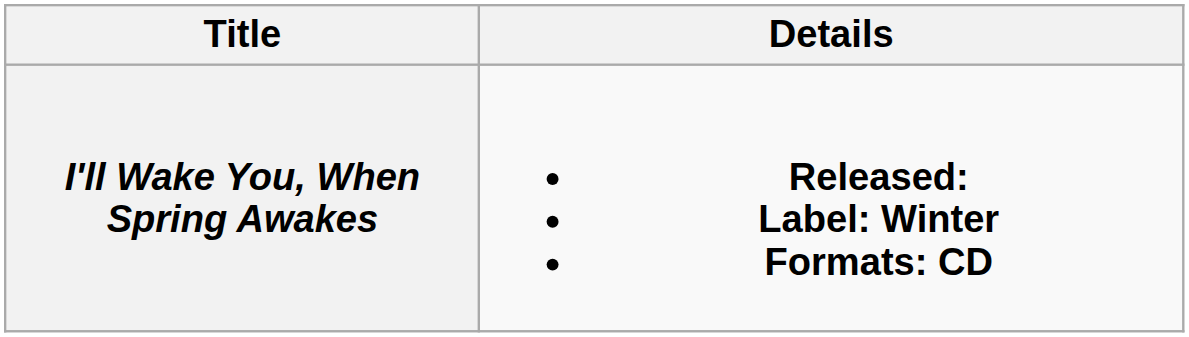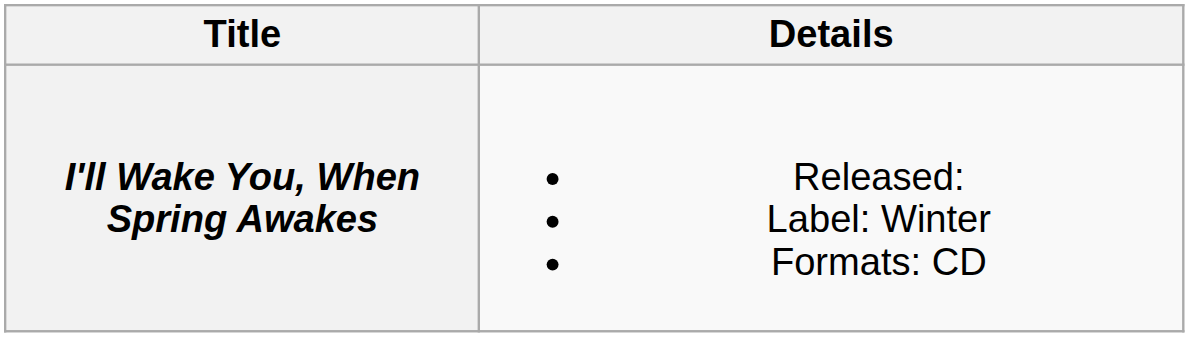I'll Wake You, When Spring Awakes | Details: bold -> normal
